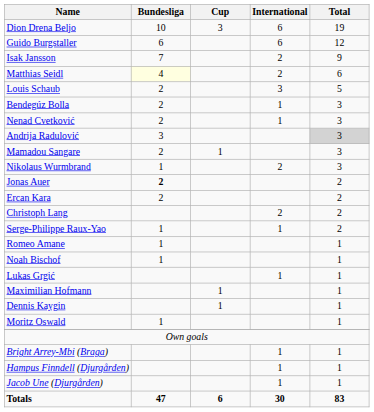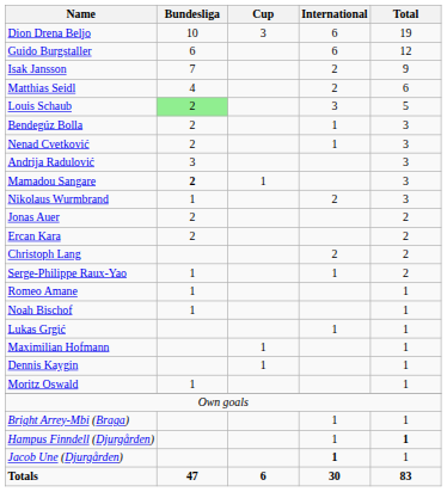Matthias Seidl | Bundesliga: lightyellow background -> no background
Louis Schaub | Bundesliga: no background -> lightgreen background
Andrija Radulović | Total: lightgrey background -> no background
Mamadou Sangare | Bundesliga: normal -> bold
Jonas Auer | Bundesliga: bold -> normal
Hampus Finndell (Djurgården) | Total: normal -> bold
Jacob Une (Djurgården) | International: normal -> bold
